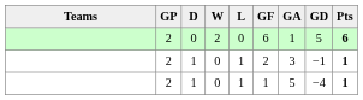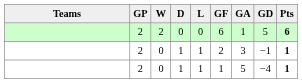columns swapped: W <-> D
